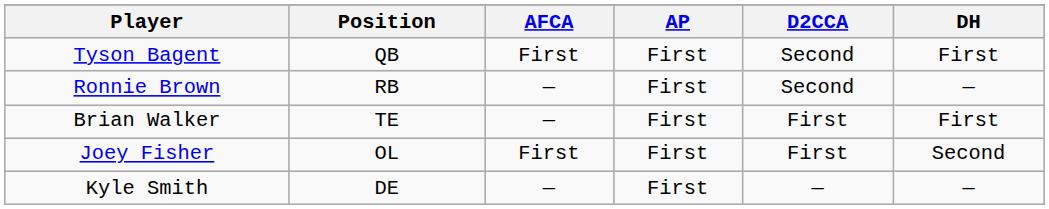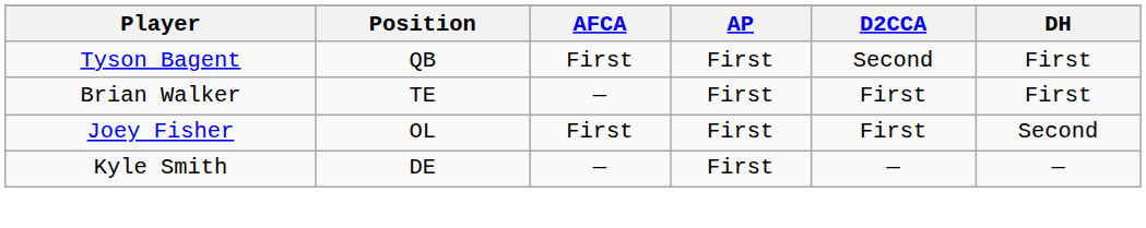- row: Ronnie Brown | RB | — | First | Second | —
